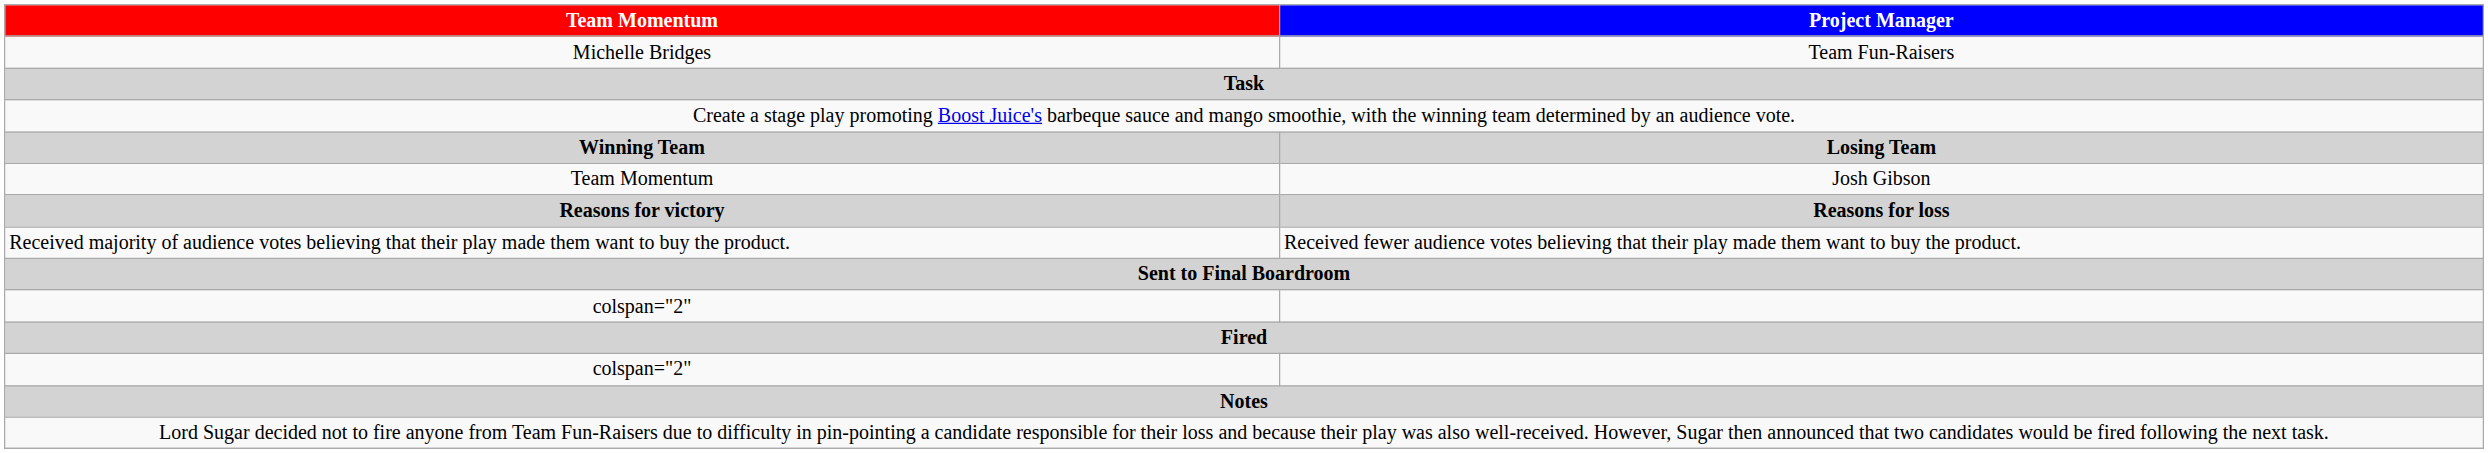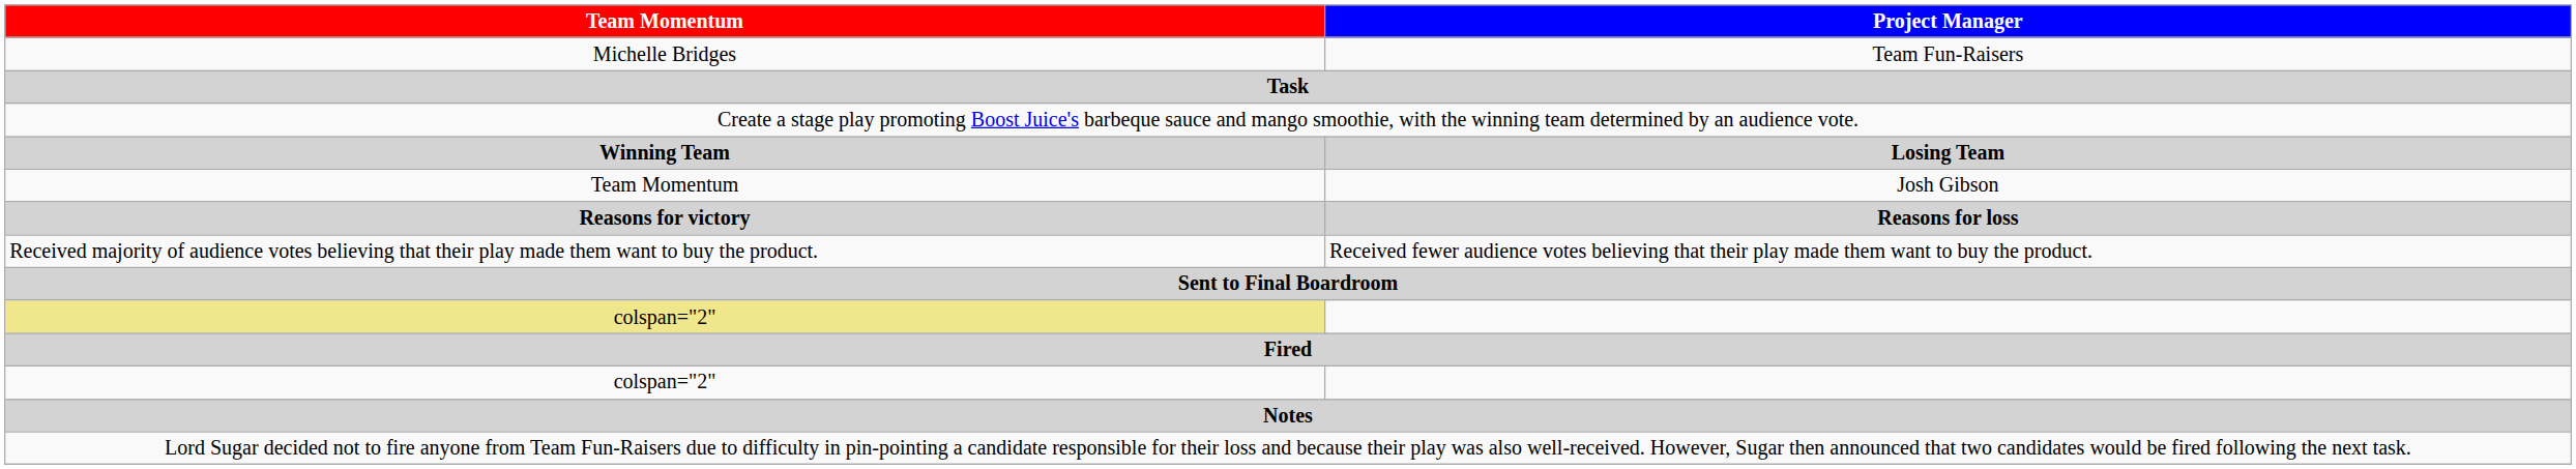row 10 | Team Momentum: no background -> khaki background
